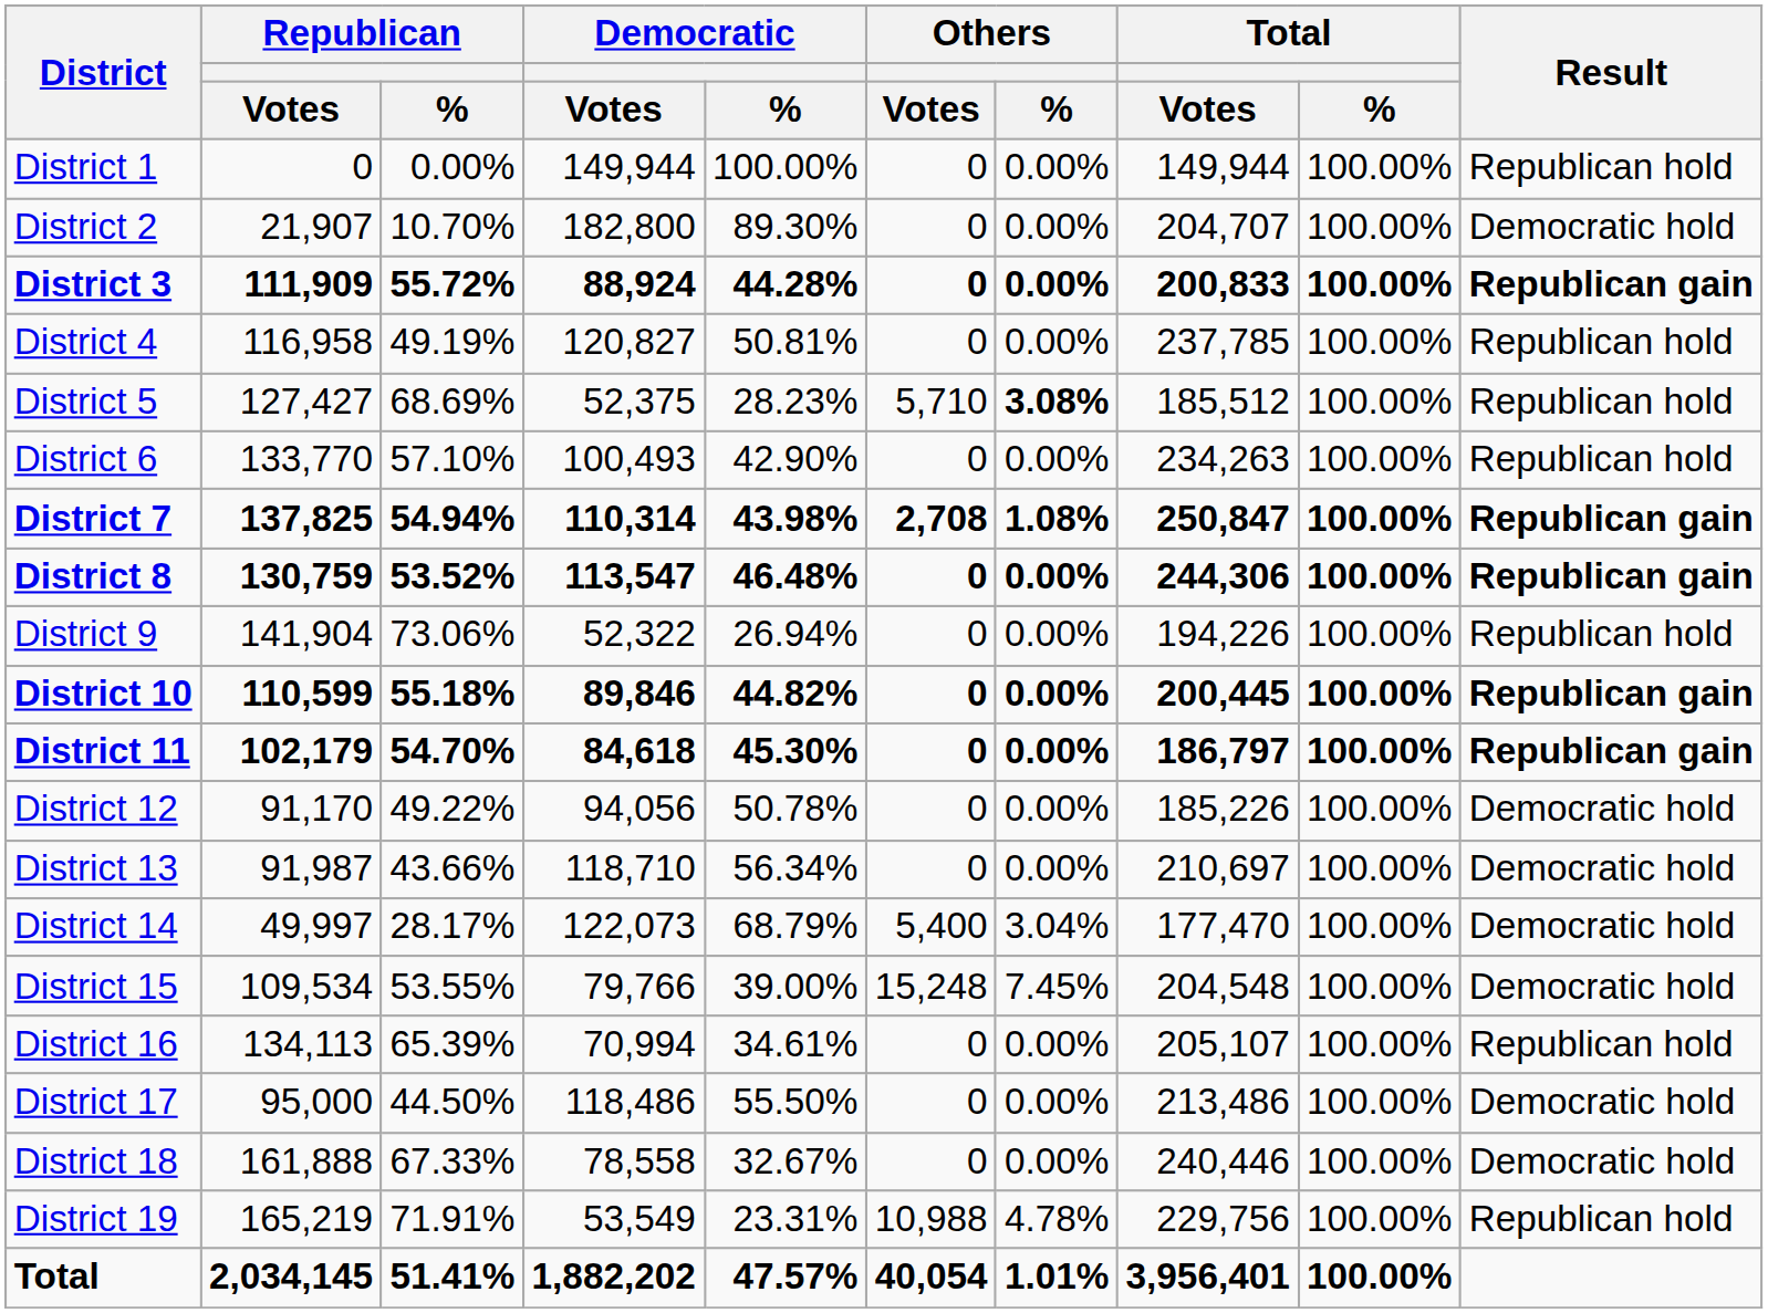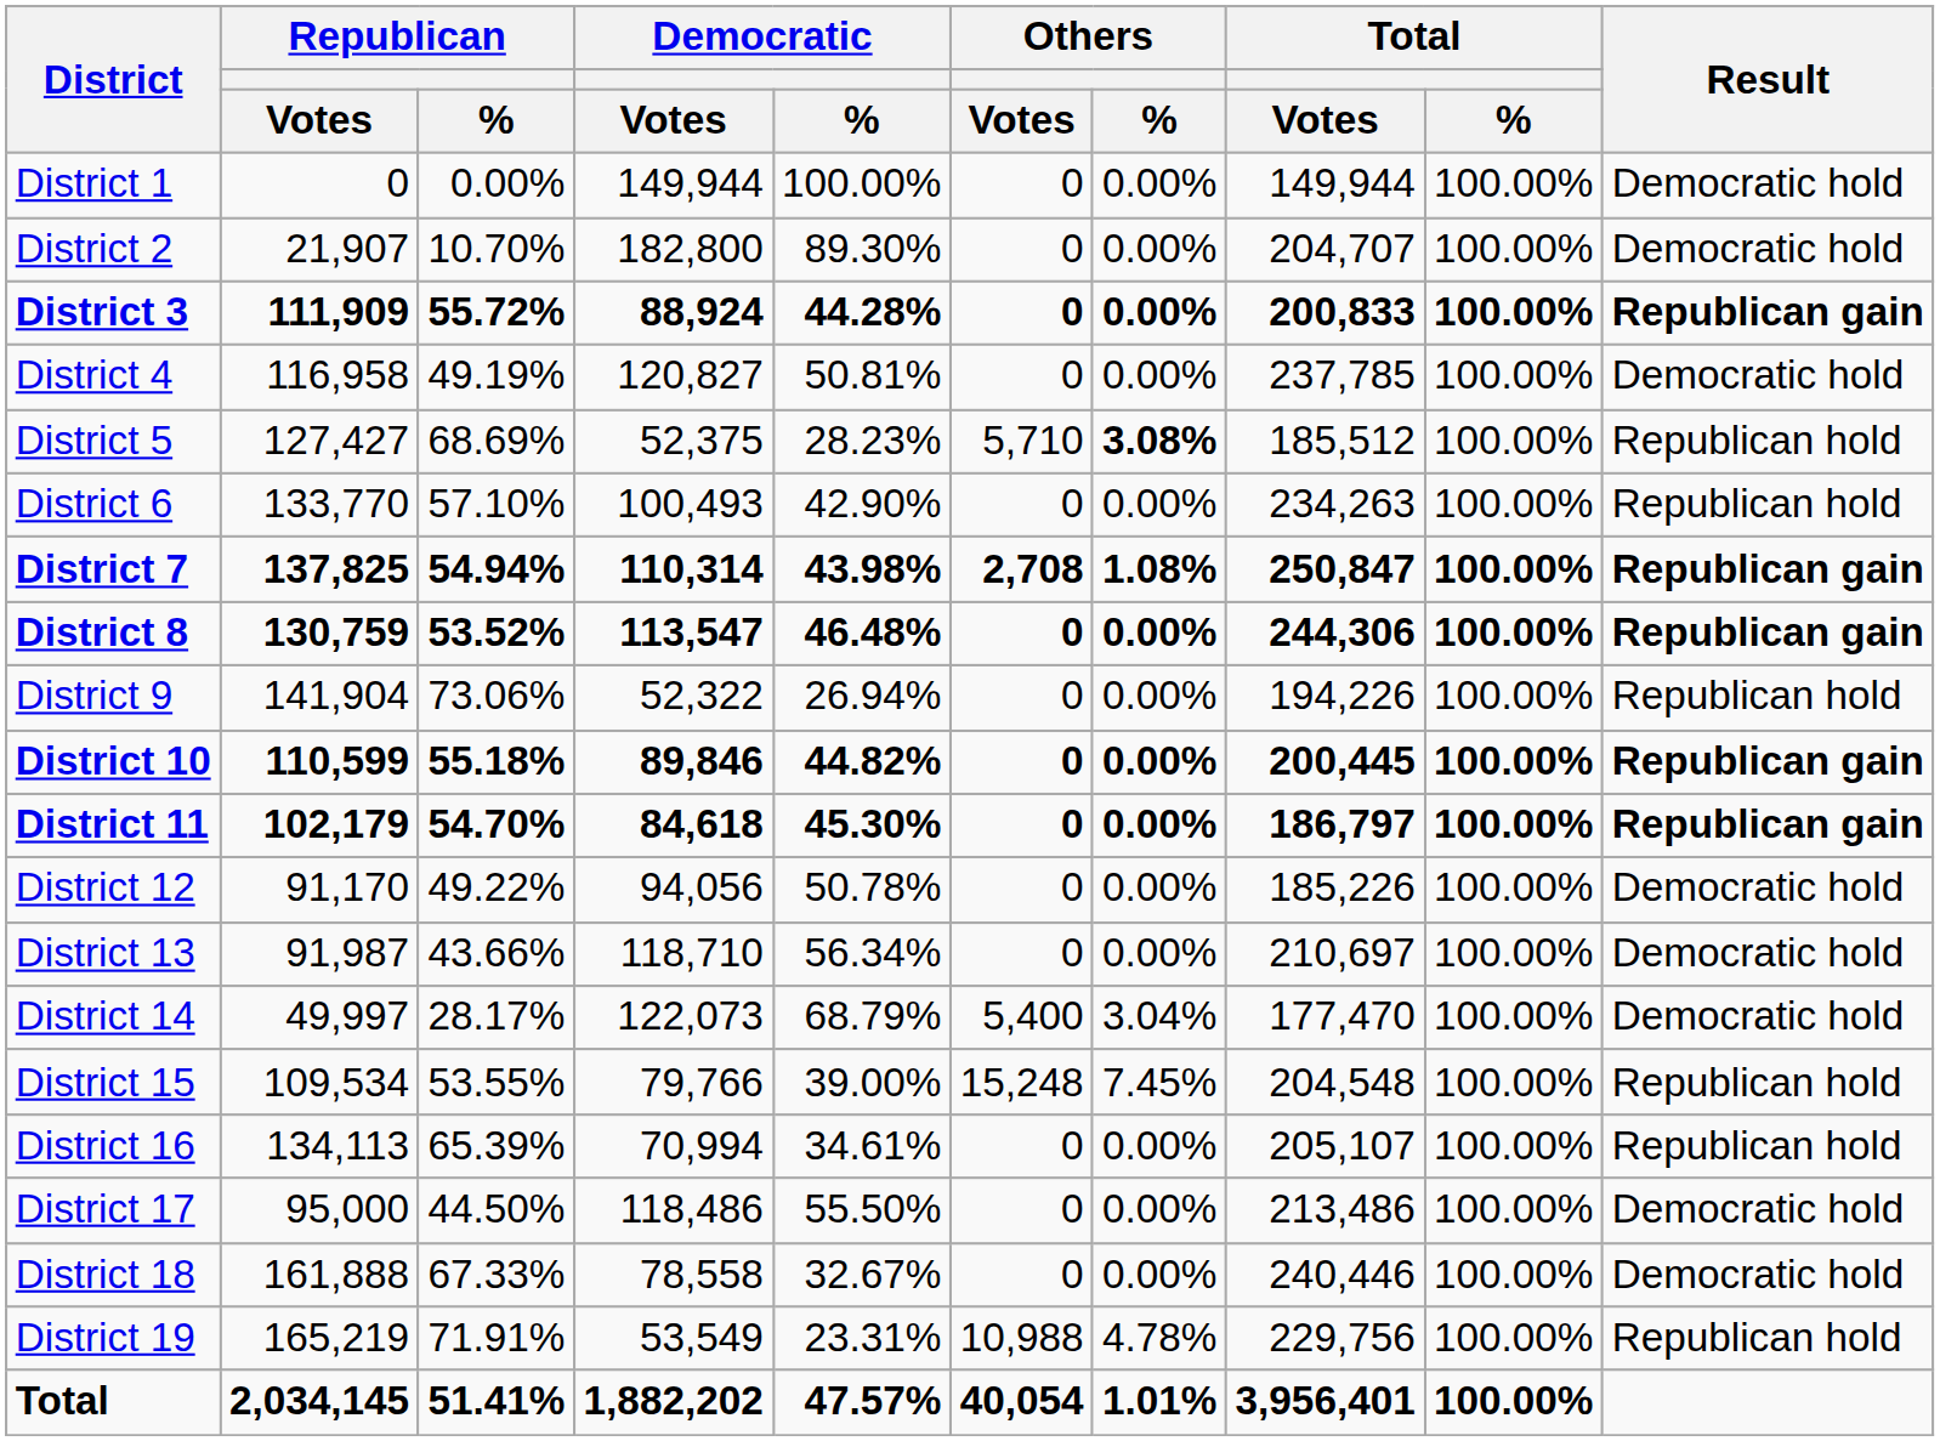District 1 | Result: Republican hold -> Democratic hold
District 4 | Result: Republican hold -> Democratic hold
District 15 | Result: Democratic hold -> Republican hold
